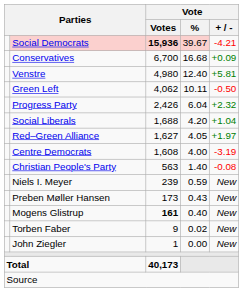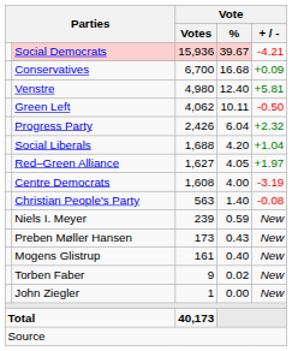Social Democrats | Vote / Votes: bold -> normal
Mogens Glistrup | Vote / Votes: bold -> normal
